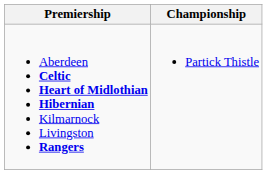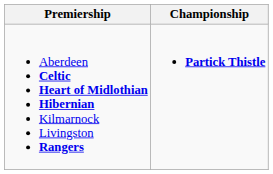row 2 | Championship: normal -> bold
